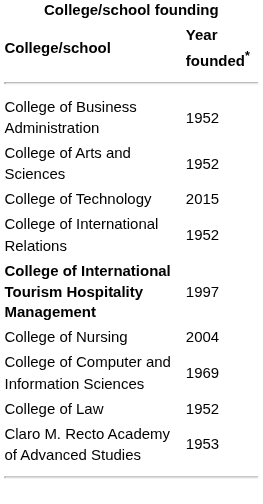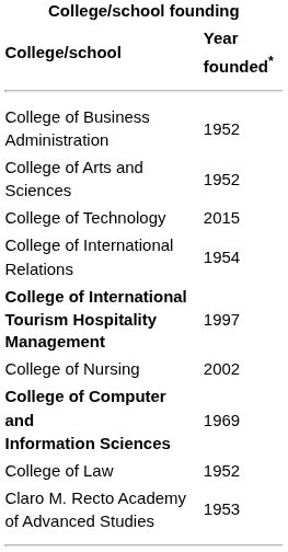row 6 | Year founded*: 1952 -> 1954
row 8 | Year founded*: 2004 -> 2002
row 9 | College/school: normal -> bold
